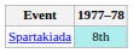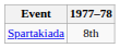Spartakiada | 1977–78: paleturquoise background -> no background
